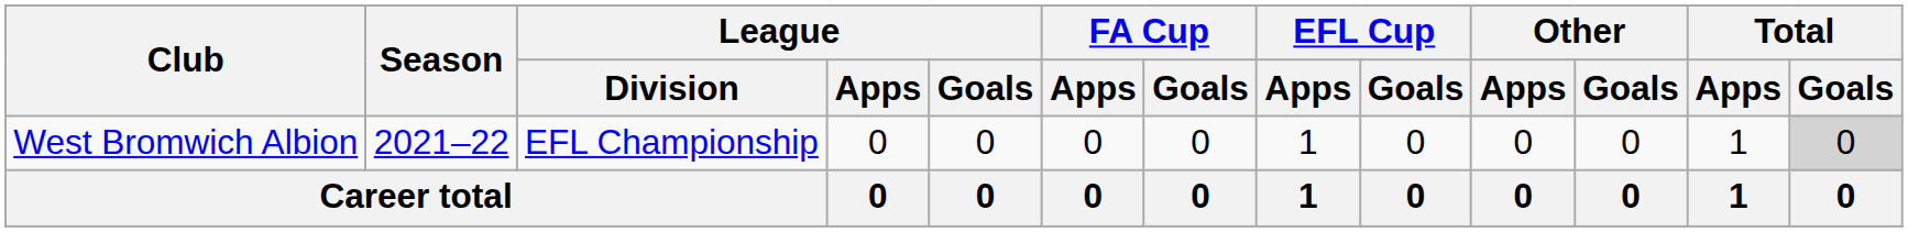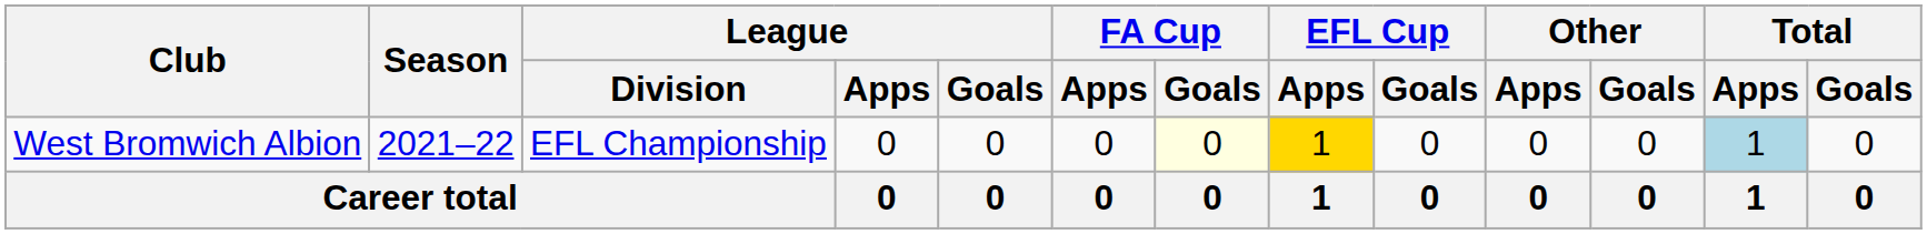West Bromwich Albion | FA Cup / Goals: no background -> lightyellow background
West Bromwich Albion | EFL Cup / Apps: no background -> gold background
West Bromwich Albion | Total / Apps: no background -> lightblue background
West Bromwich Albion | Total / Goals: lightgrey background -> no background
